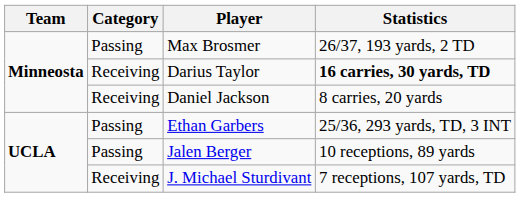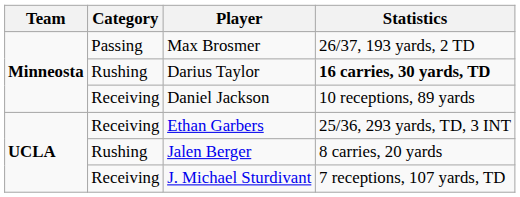Darius Taylor | Category: Receiving -> Rushing
Daniel Jackson | Statistics: 8 carries, 20 yards -> 10 receptions, 89 yards
Ethan Garbers | Category: Passing -> Receiving
Jalen Berger | Category: Passing -> Rushing
Jalen Berger | Statistics: 10 receptions, 89 yards -> 8 carries, 20 yards
